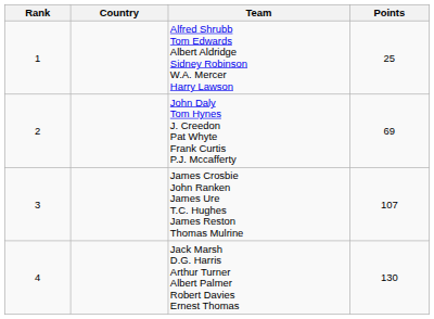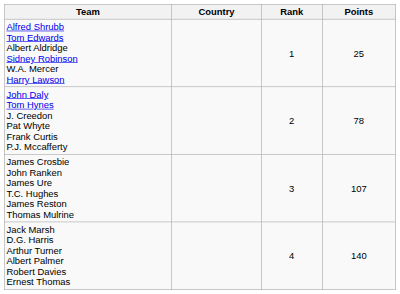columns swapped: Rank <-> Team
row 3 | Points: 69 -> 78
row 5 | Points: 130 -> 140
